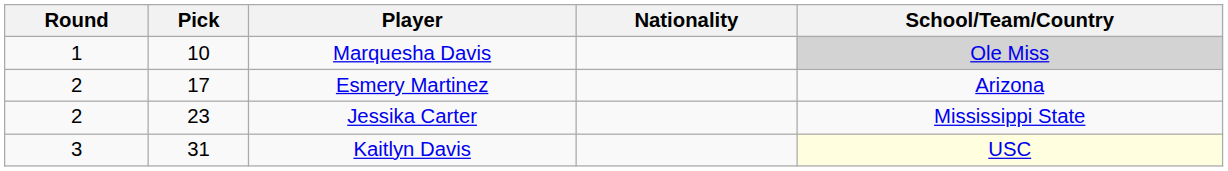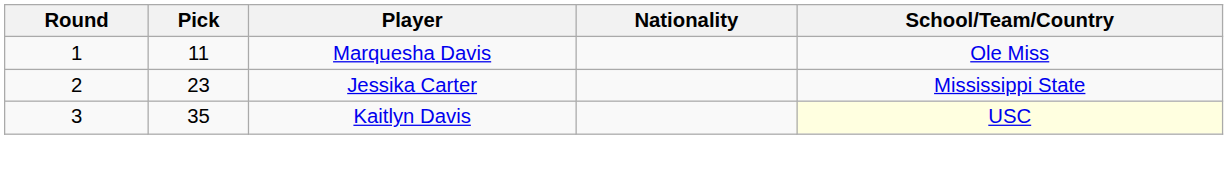Marquesha Davis | Pick: 10 -> 11
Marquesha Davis | School/Team/Country: lightgrey background -> no background
- row: 2 | 17 | Esmery Martinez | Arizona
Kaitlyn Davis | Pick: 31 -> 35
